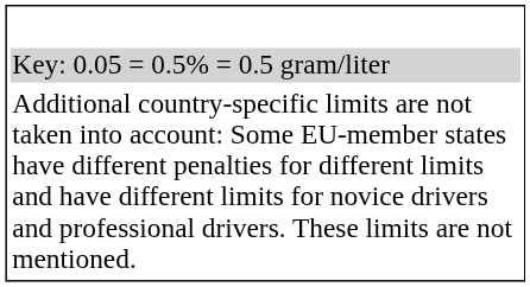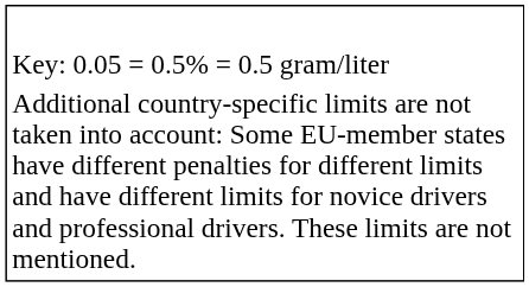row 1 | column 1: lightgrey background -> no background
